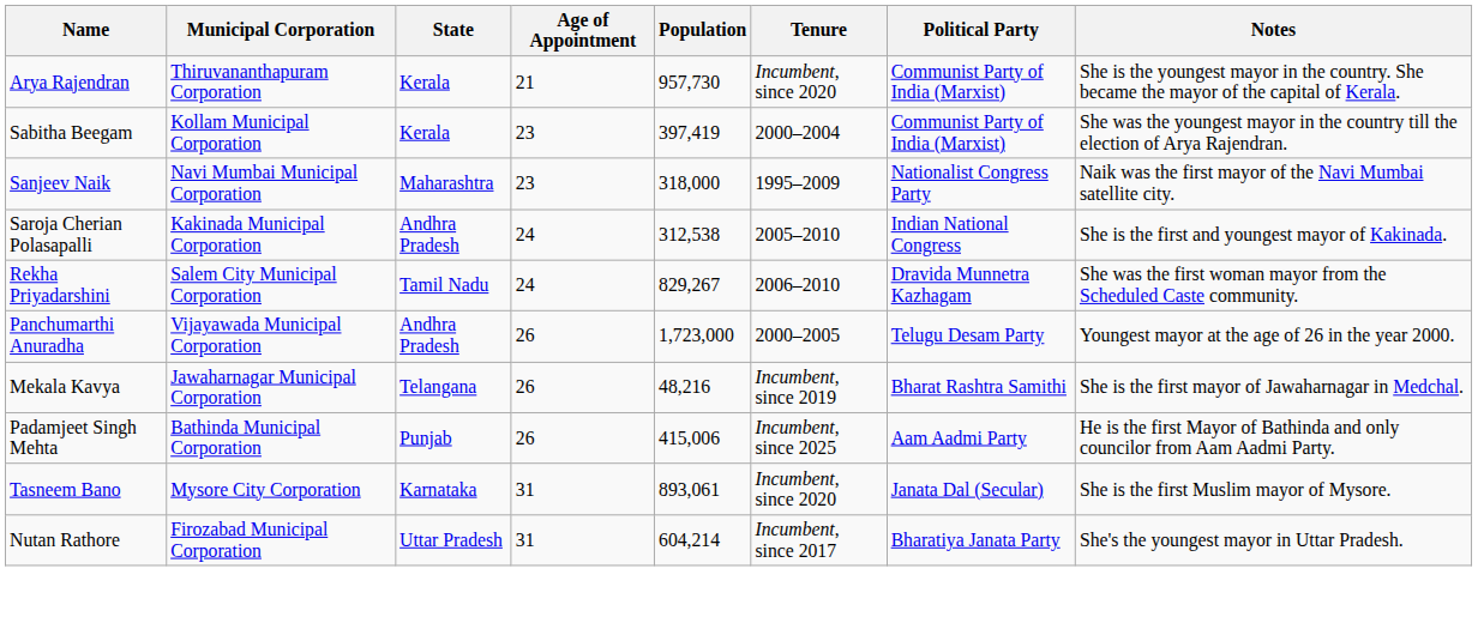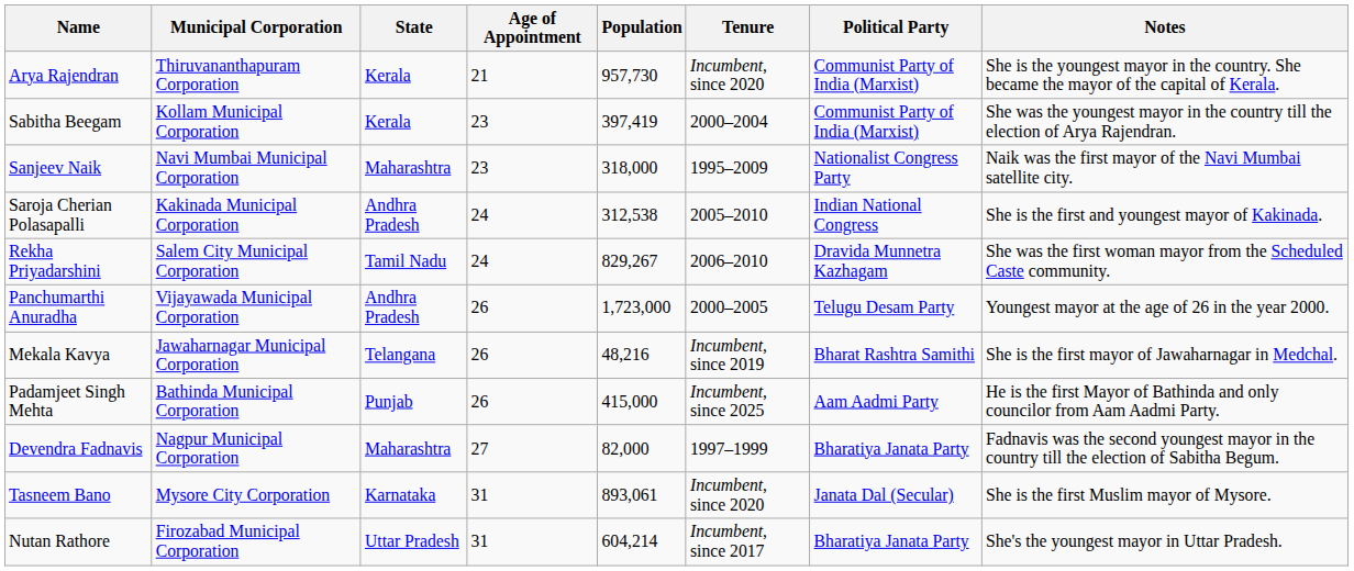Padamjeet Singh Mehta | Population: 415,006 -> 415,000
+ row: Devendra Fadnavis | Nagpur Municipal Corporation | Maharashtra | 27 | 82,000 | 1997–1999 | Bharatiya Janata Party | Fadnavis was the second youngest mayor in the country till the election of Sabitha Begum.
